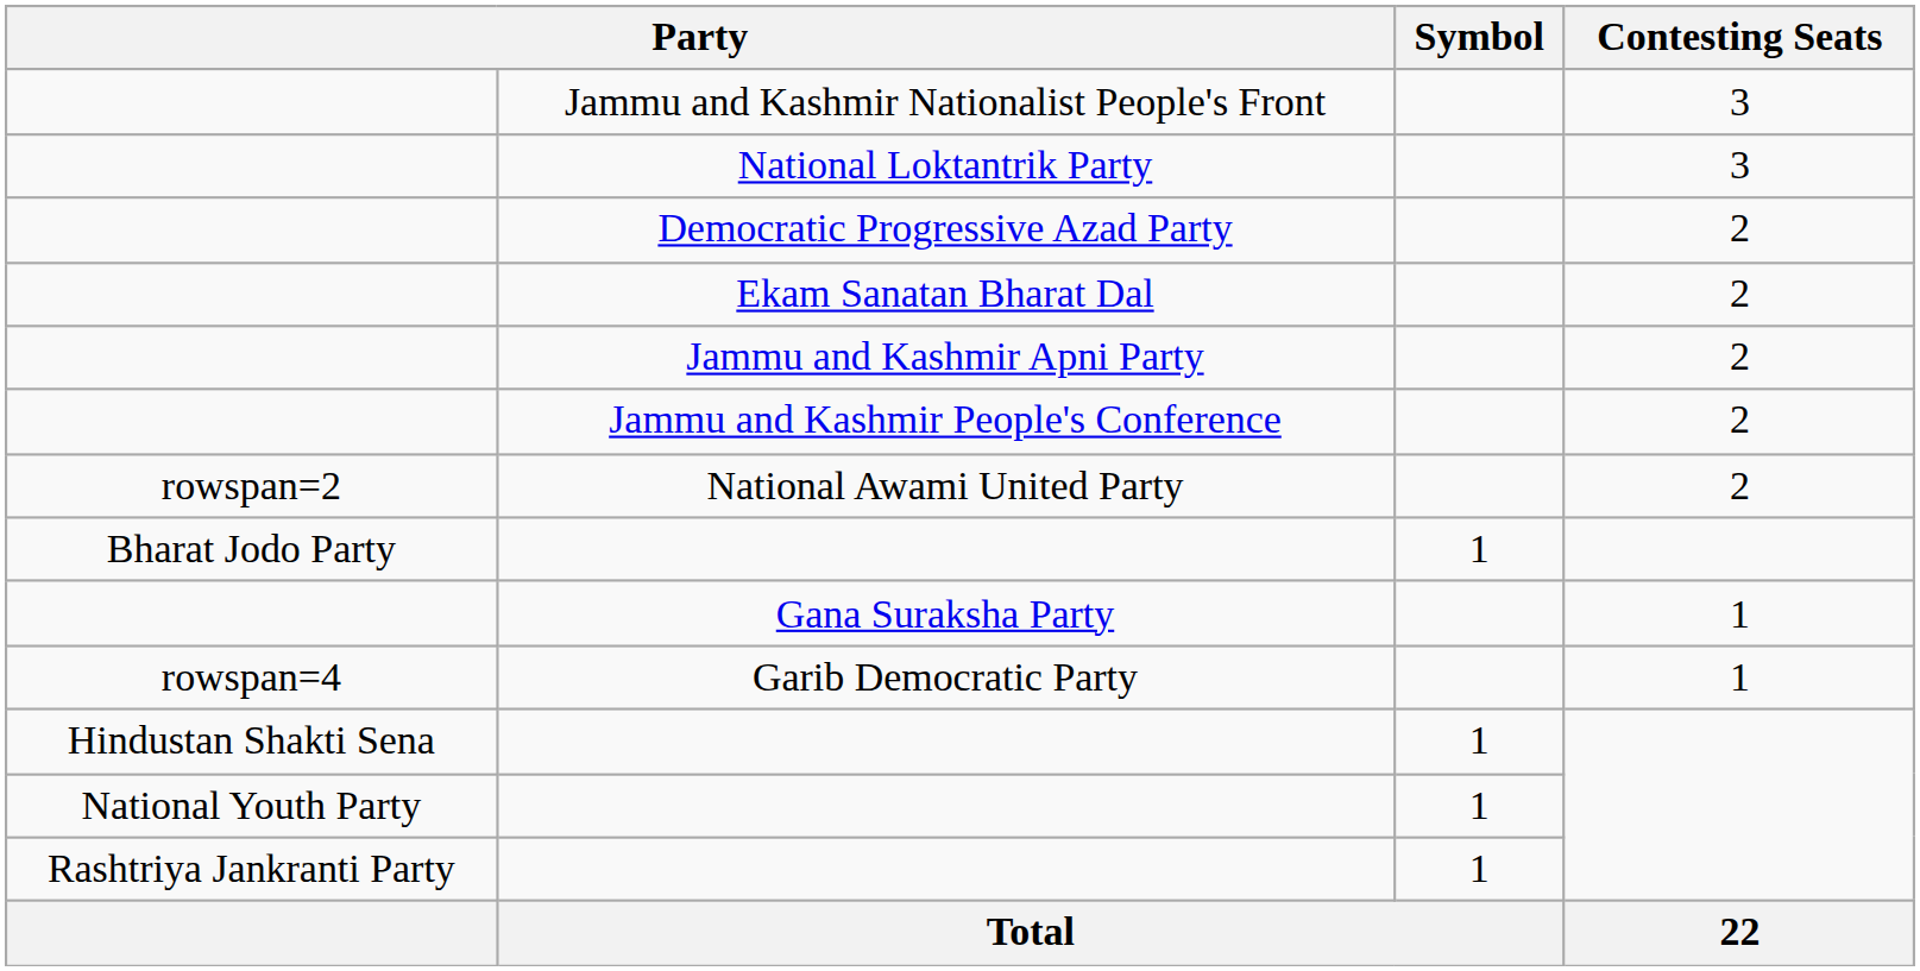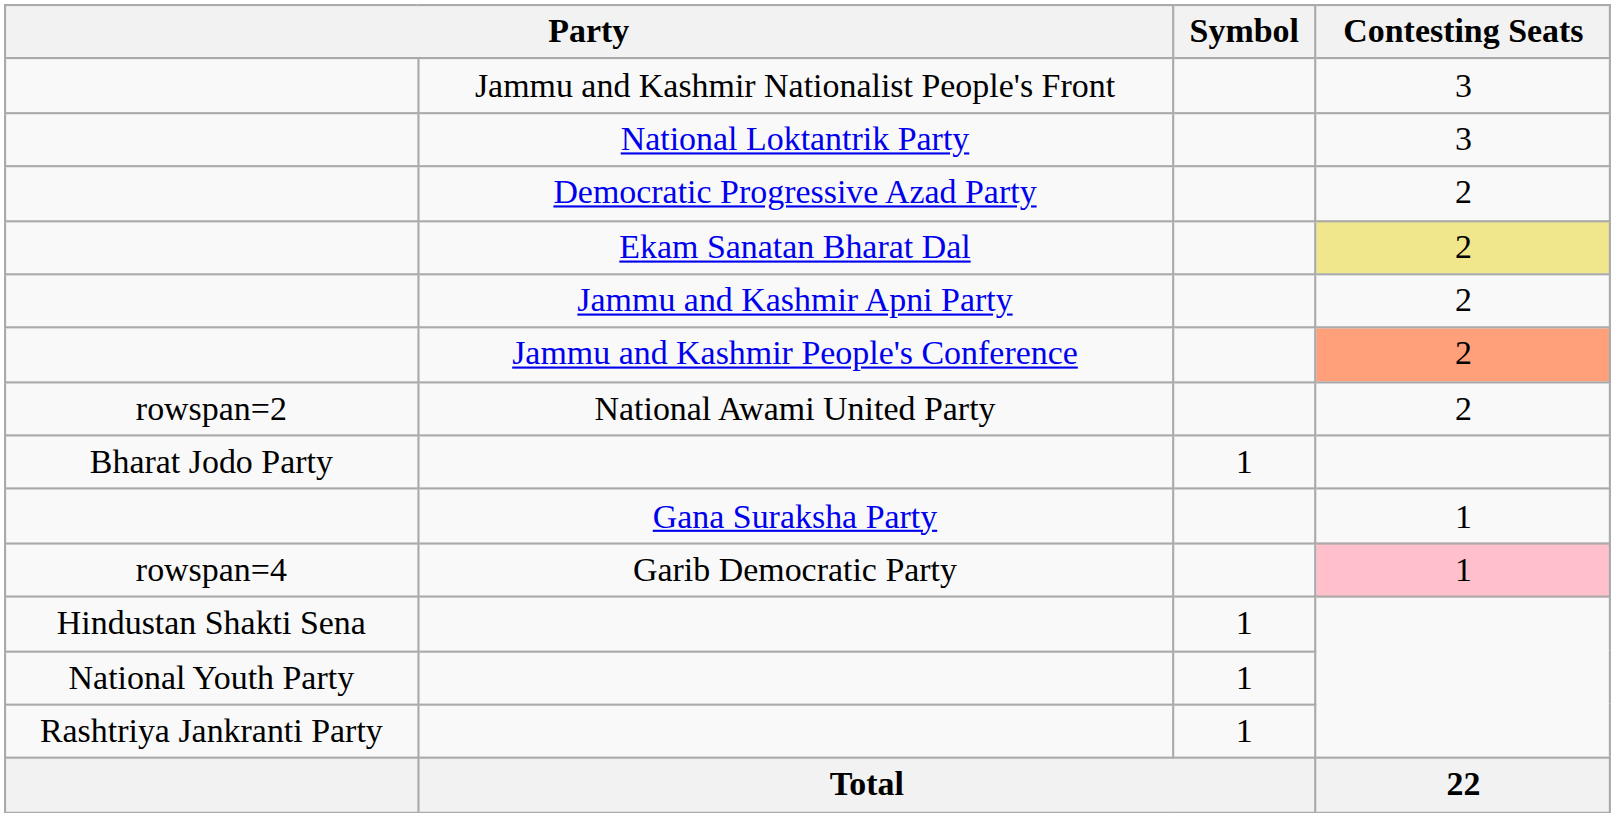Ekam Sanatan Bharat Dal | Contesting Seats: no background -> khaki background
Jammu and Kashmir People's Conference | Contesting Seats: no background -> lightsalmon background
Garib Democratic Party | Contesting Seats: no background -> pink background
